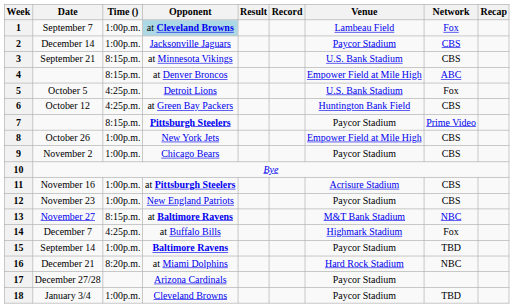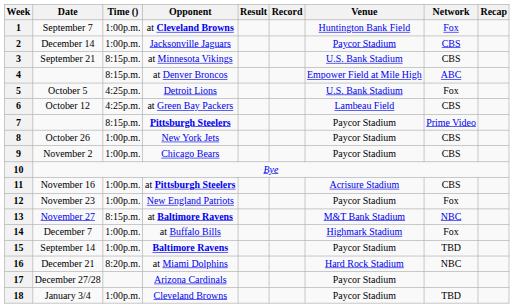1 | Opponent: lightblue background -> no background
1 | Venue: Lambeau Field -> Huntington Bank Field
6 | Venue: Huntington Bank Field -> Lambeau Field
8 | Venue: Empower Field at Mile High -> Paycor Stadium
12 | Network: CBS -> Fox
14 | Time (): 4:25p.m. -> 1:00p.m.
